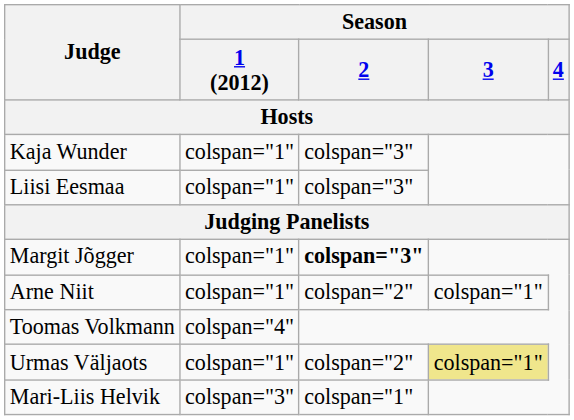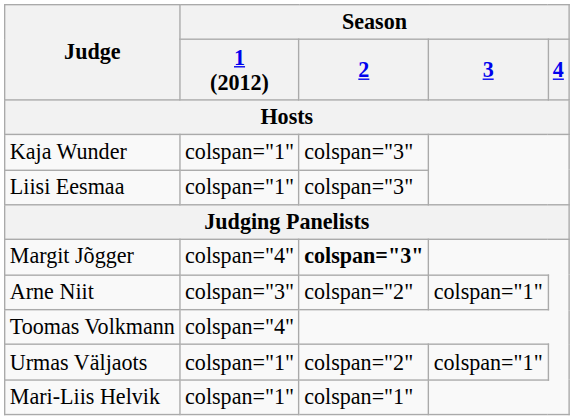Margit Jõgger | Season / 1 (2012): colspan="1" -> colspan="4"
Arne Niit | Season / 1 (2012): colspan="1" -> colspan="3"
Urmas Väljaots | Season / 3: khaki background -> no background
Mari-Liis Helvik | Season / 1 (2012): colspan="3" -> colspan="1"
